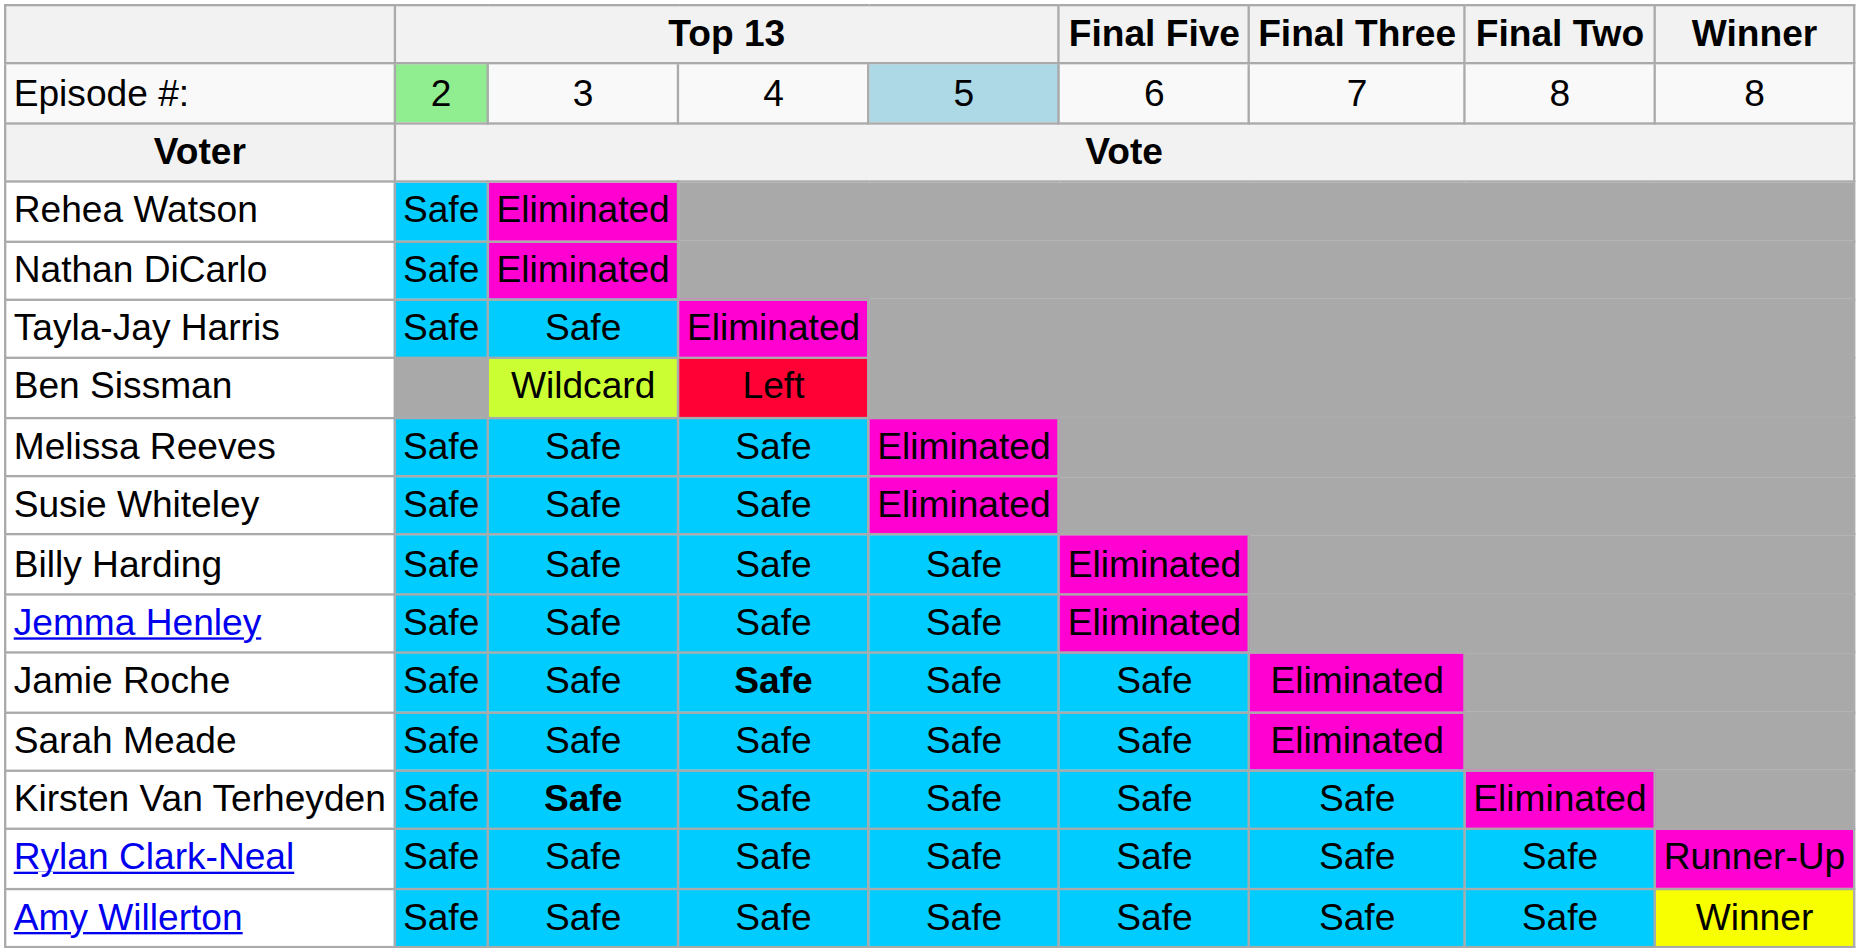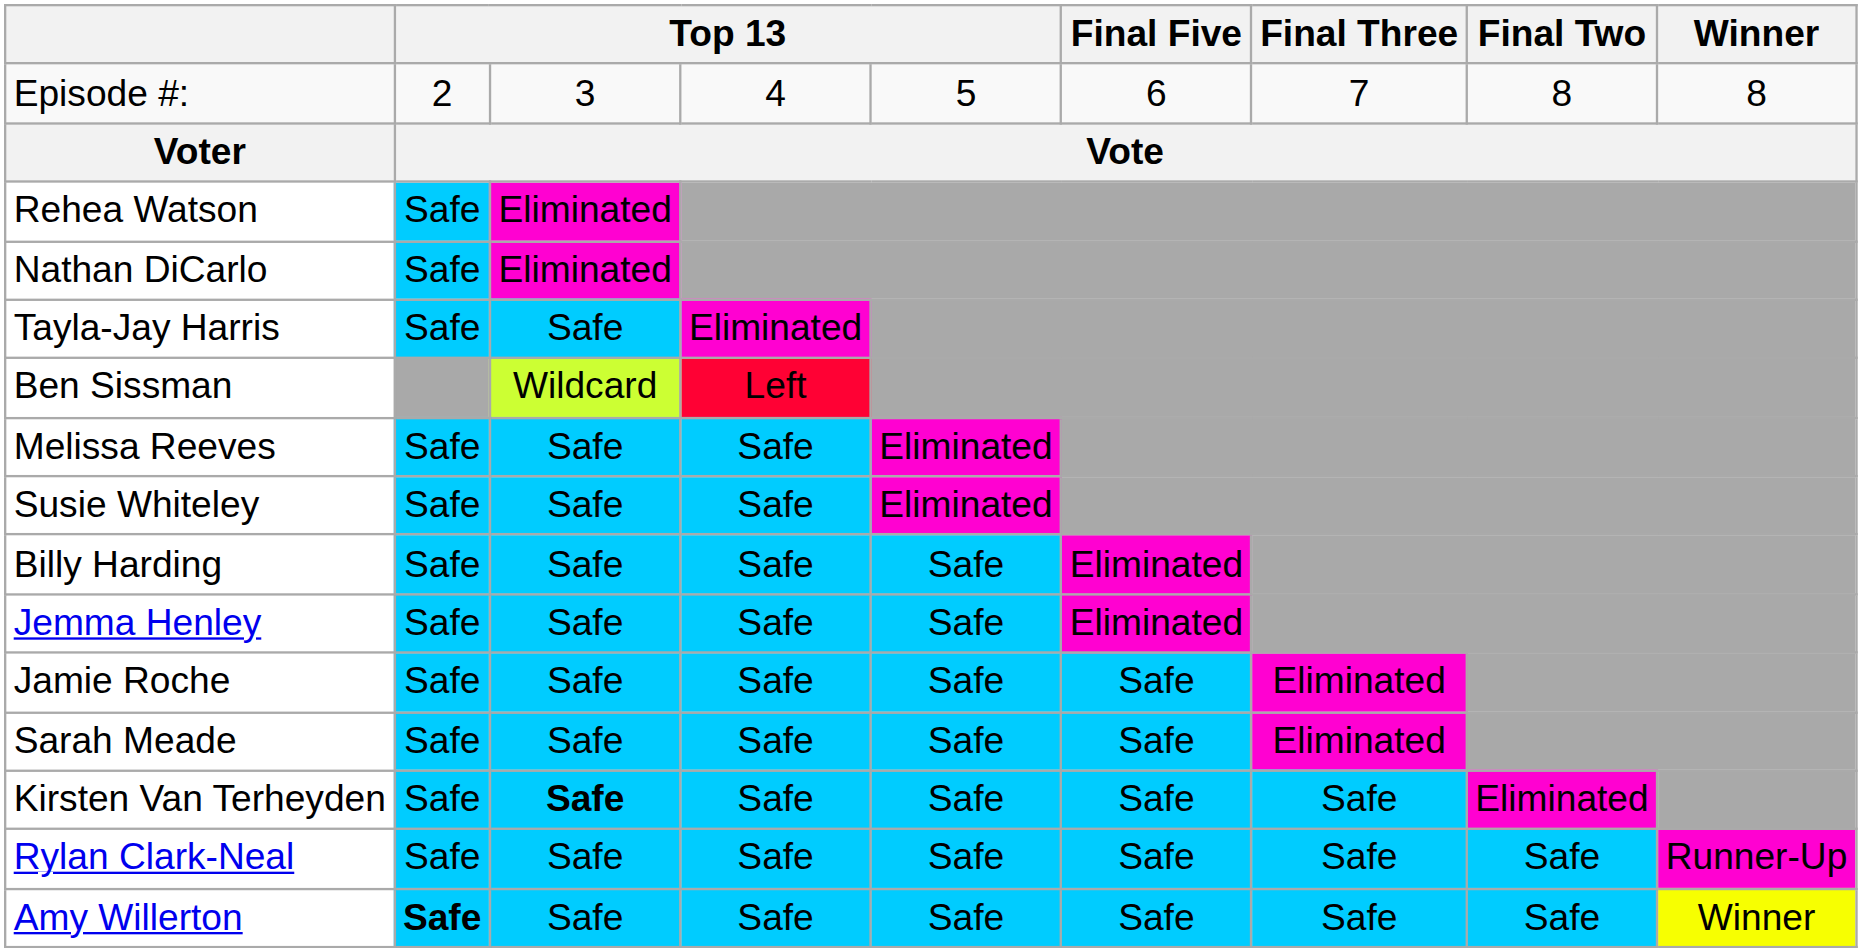Episode #: | column 2: lightgreen background -> no background
Episode #: | column 5: lightblue background -> no background
Jamie Roche | column 4: bold -> normal
Amy Willerton | column 2: normal -> bold
